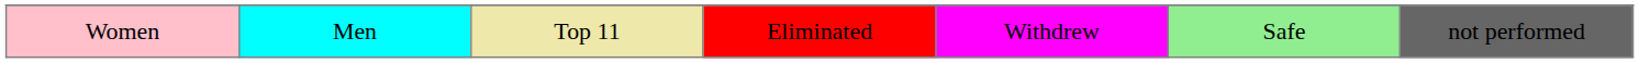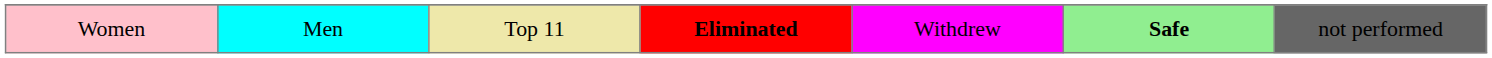Women | column 4: normal -> bold
Women | column 6: normal -> bold
